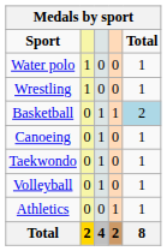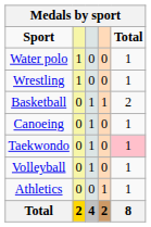Basketball | Total: lightblue background -> no background
Taekwondo | Total: no background -> pink background
